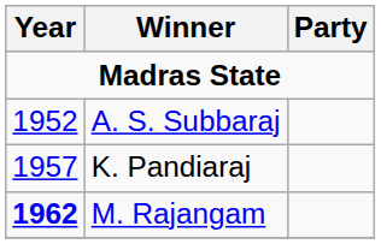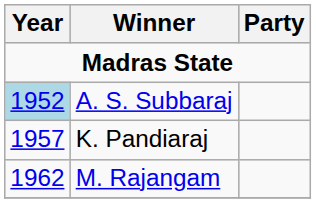A. S. Subbaraj | Year: no background -> lightblue background
M. Rajangam | Year: bold -> normal
